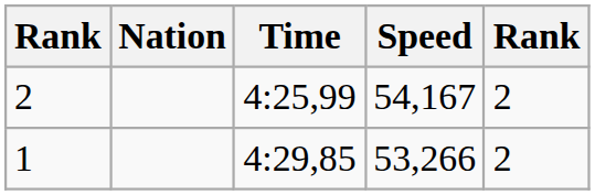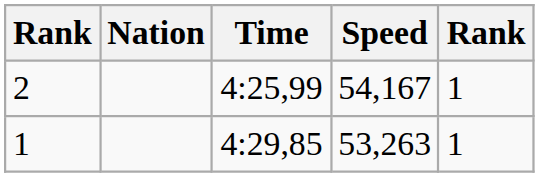row 2 | column 5: 2 -> 1
row 3 | Speed: 53,266 -> 53,263
row 3 | column 5: 2 -> 1
